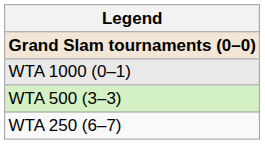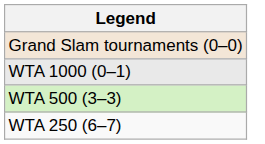row 2 | column 1: bold -> normal
